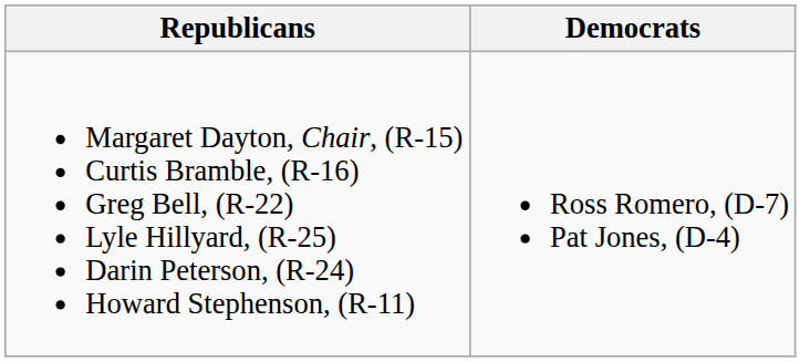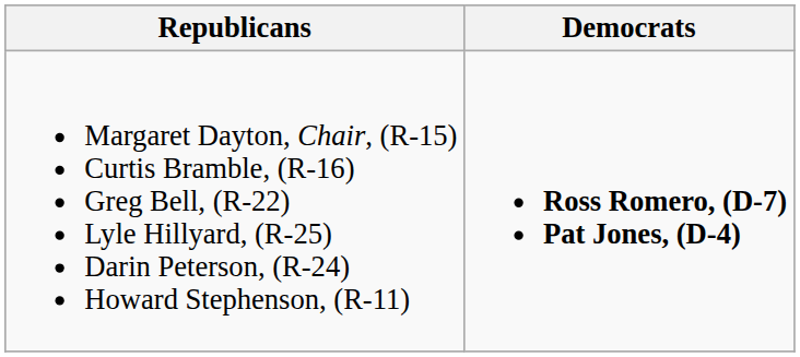row 2 | Democrats: normal -> bold
